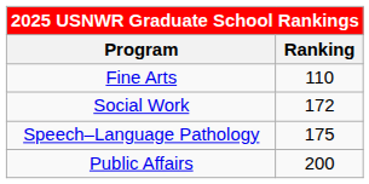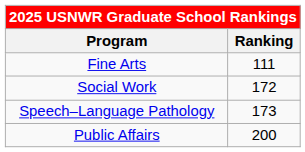Fine Arts | Ranking: 110 -> 111
Speech–Language Pathology | Ranking: 175 -> 173
